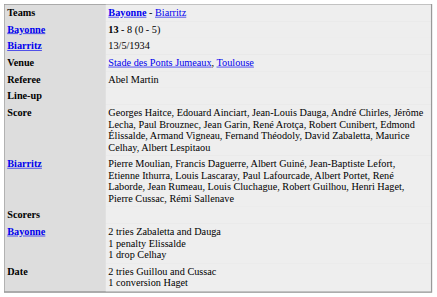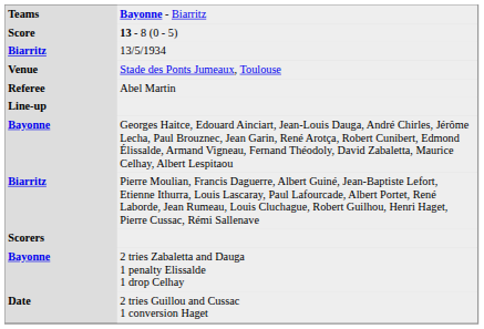row 2 | column 1: Bayonne -> Score
row 7 | column 1: Score -> Bayonne
